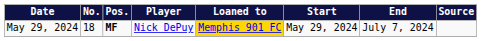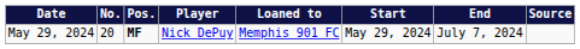row 2 | No.: 18 -> 20
row 2 | Loaned to: gold background -> no background
